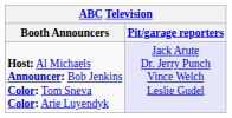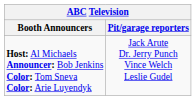row 3 | Pit/garage reporters: lavender background -> no background
